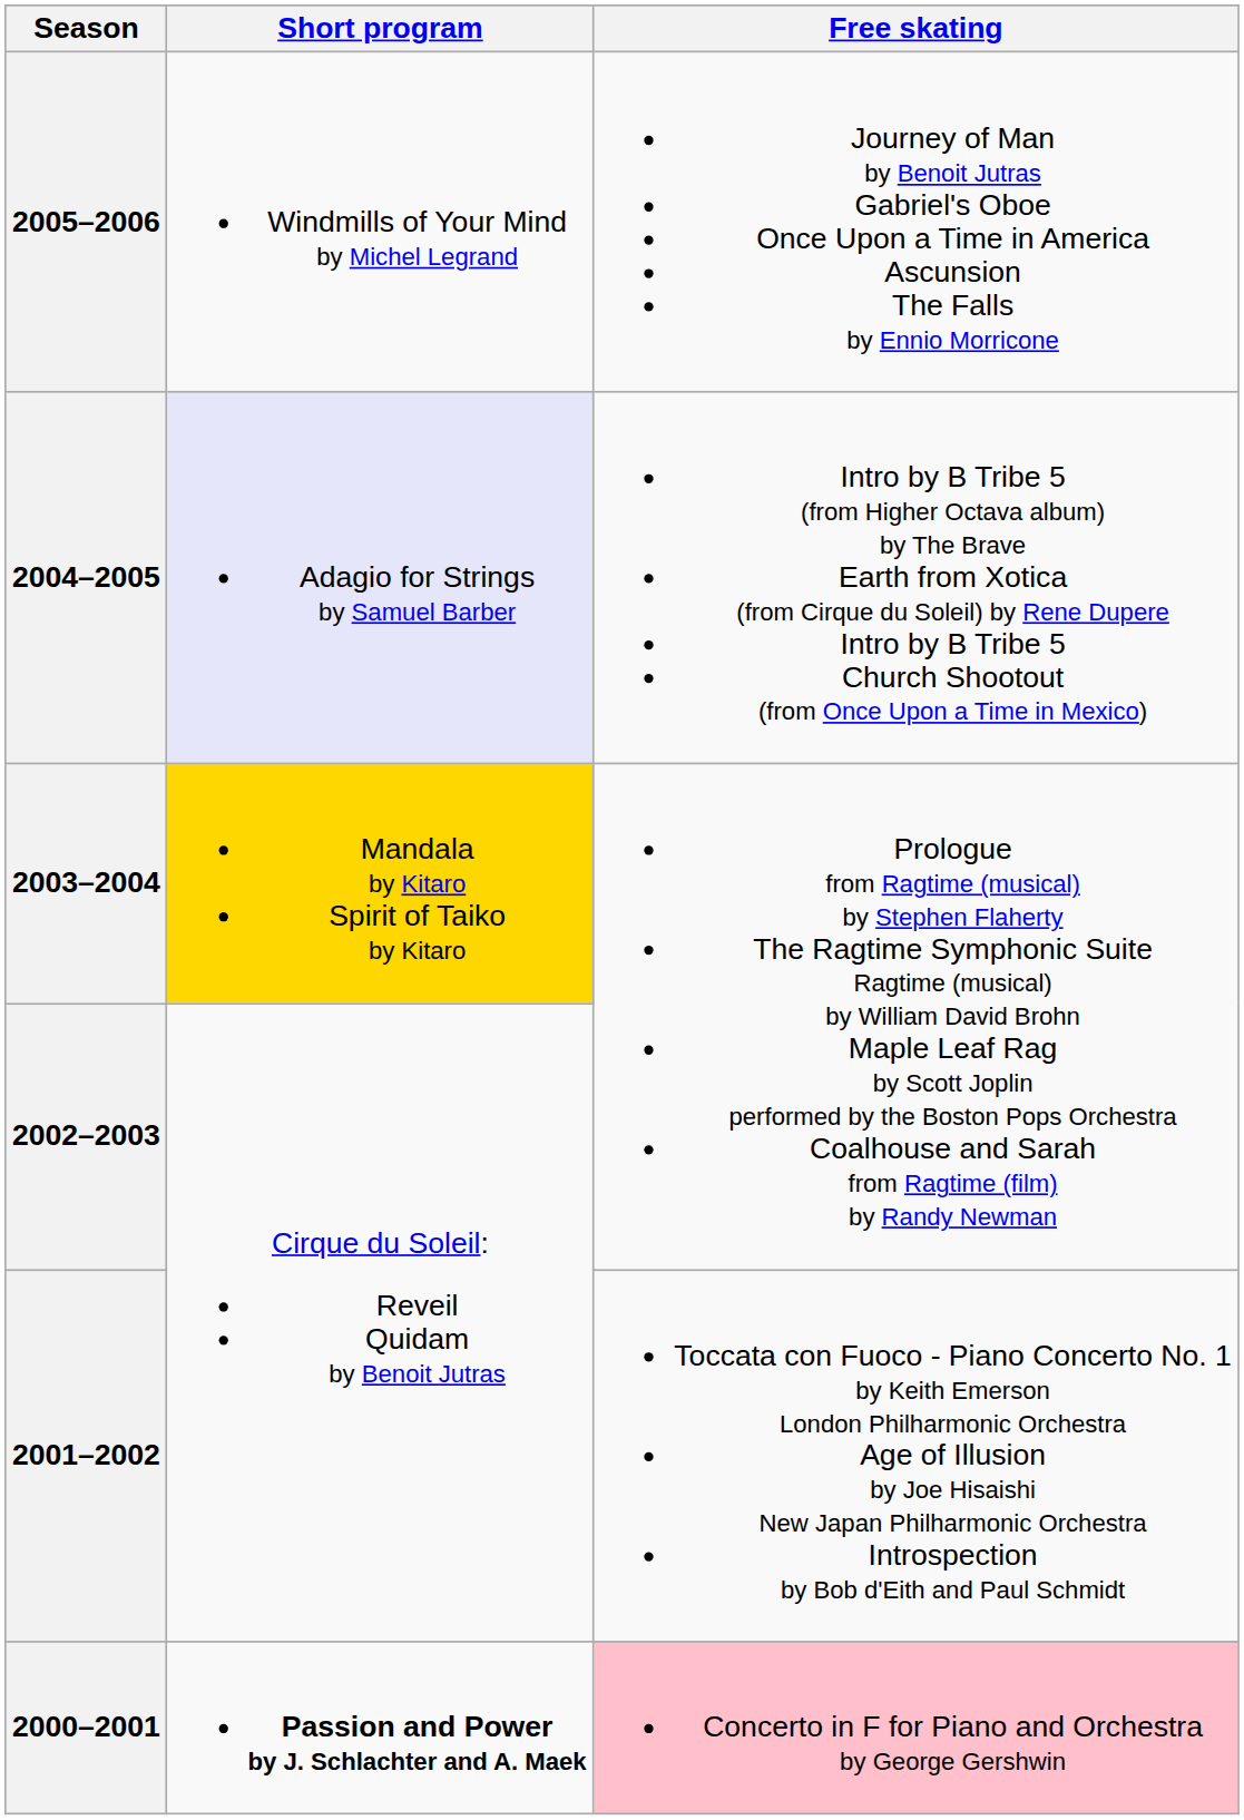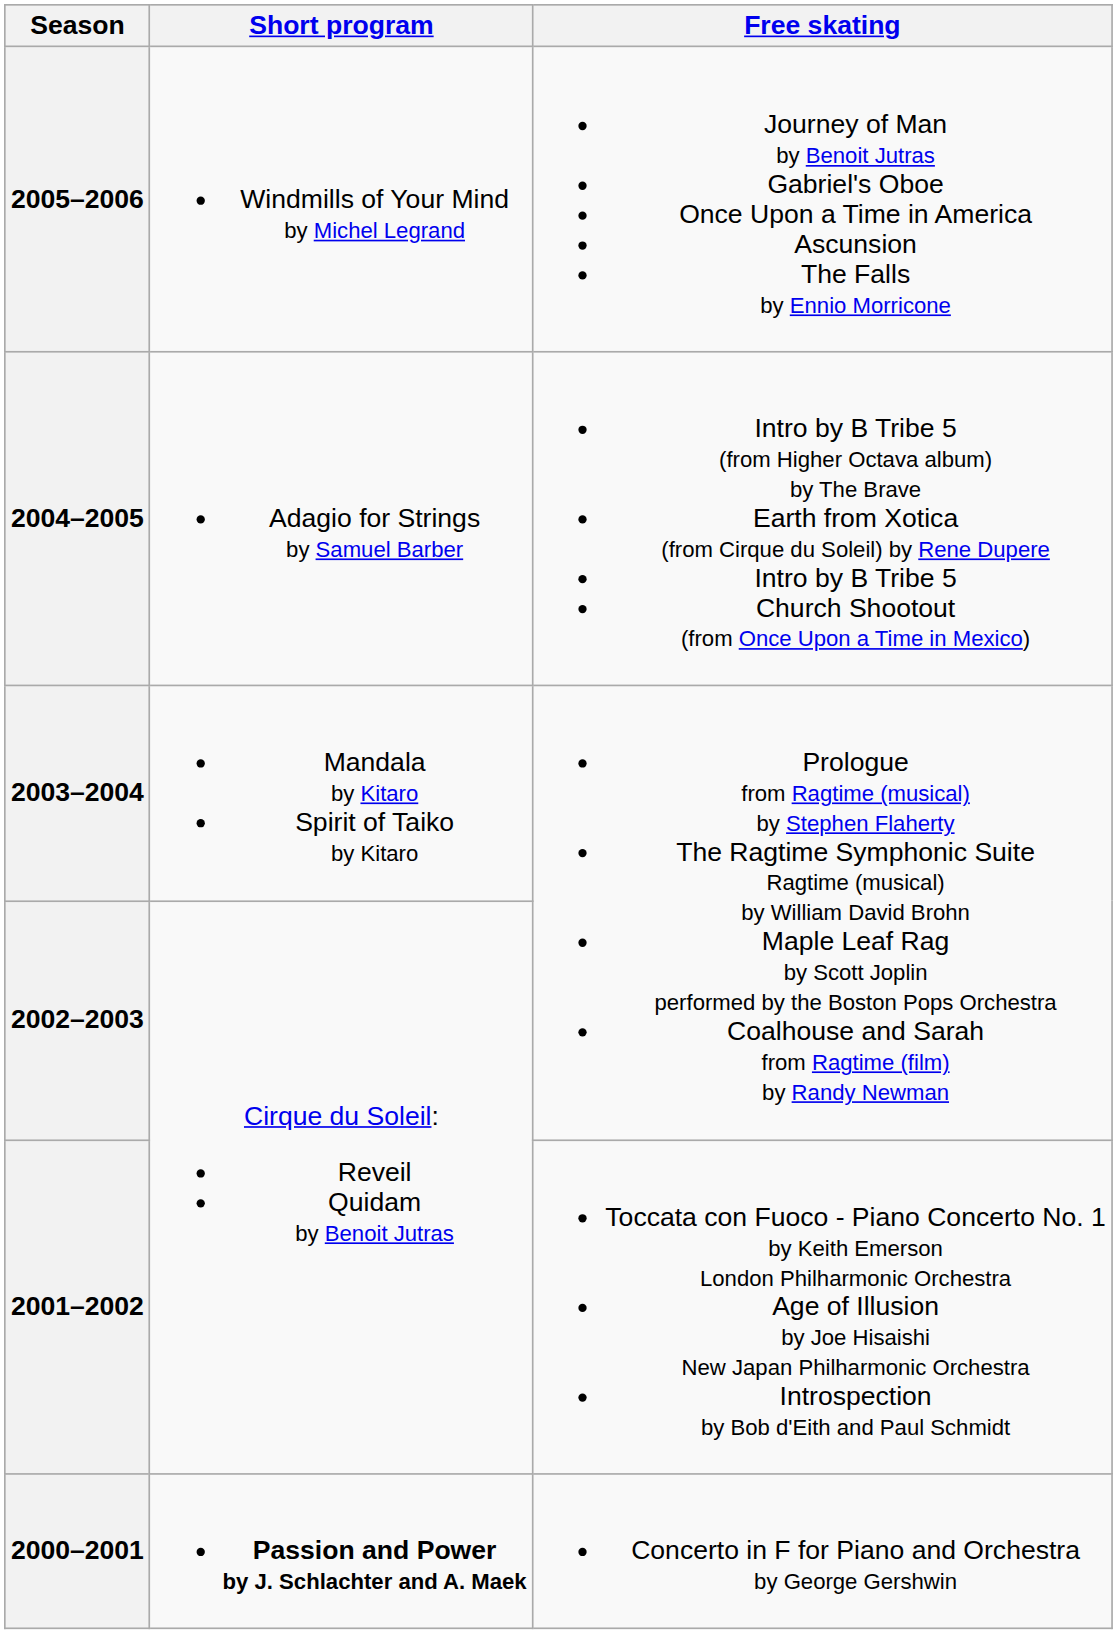2004–2005 | Short program: lavender background -> no background
2003–2004 | Short program: gold background -> no background
2000–2001 | Free skating: pink background -> no background
